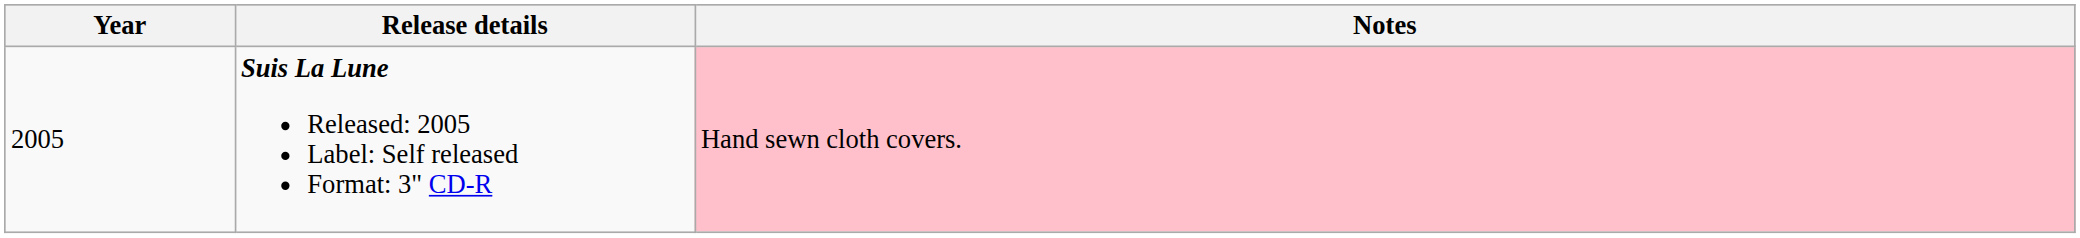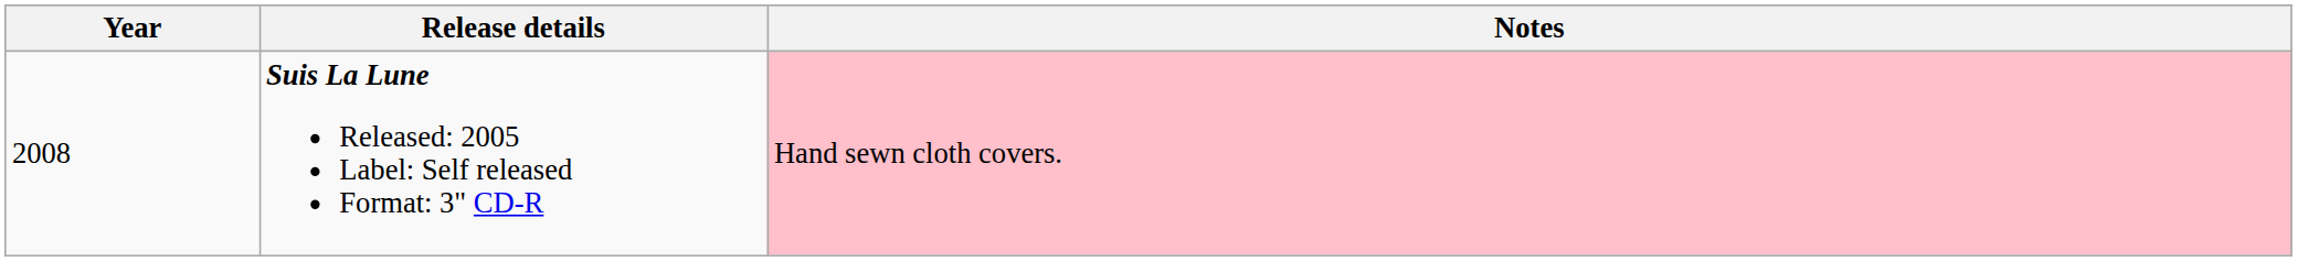row 2 | Year: 2005 -> 2008
